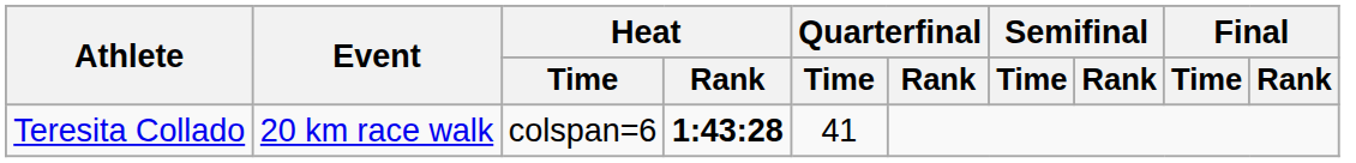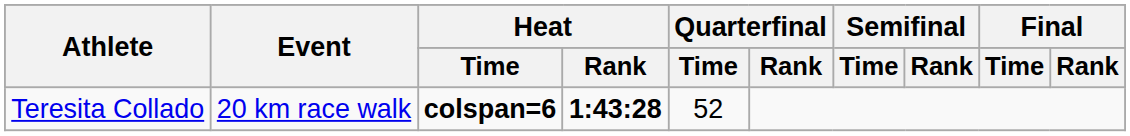Teresita Collado | Heat / Time: normal -> bold
Teresita Collado | Quarterfinal / Time: 41 -> 52
